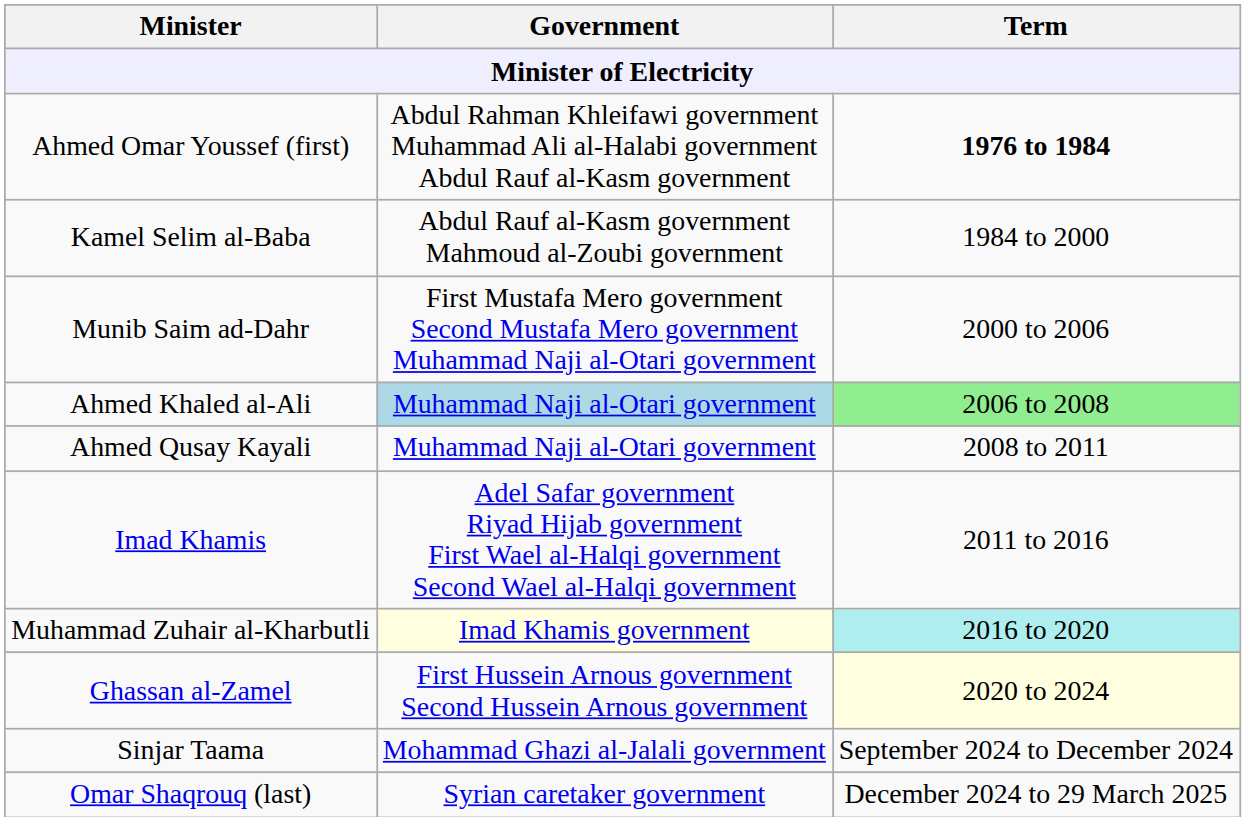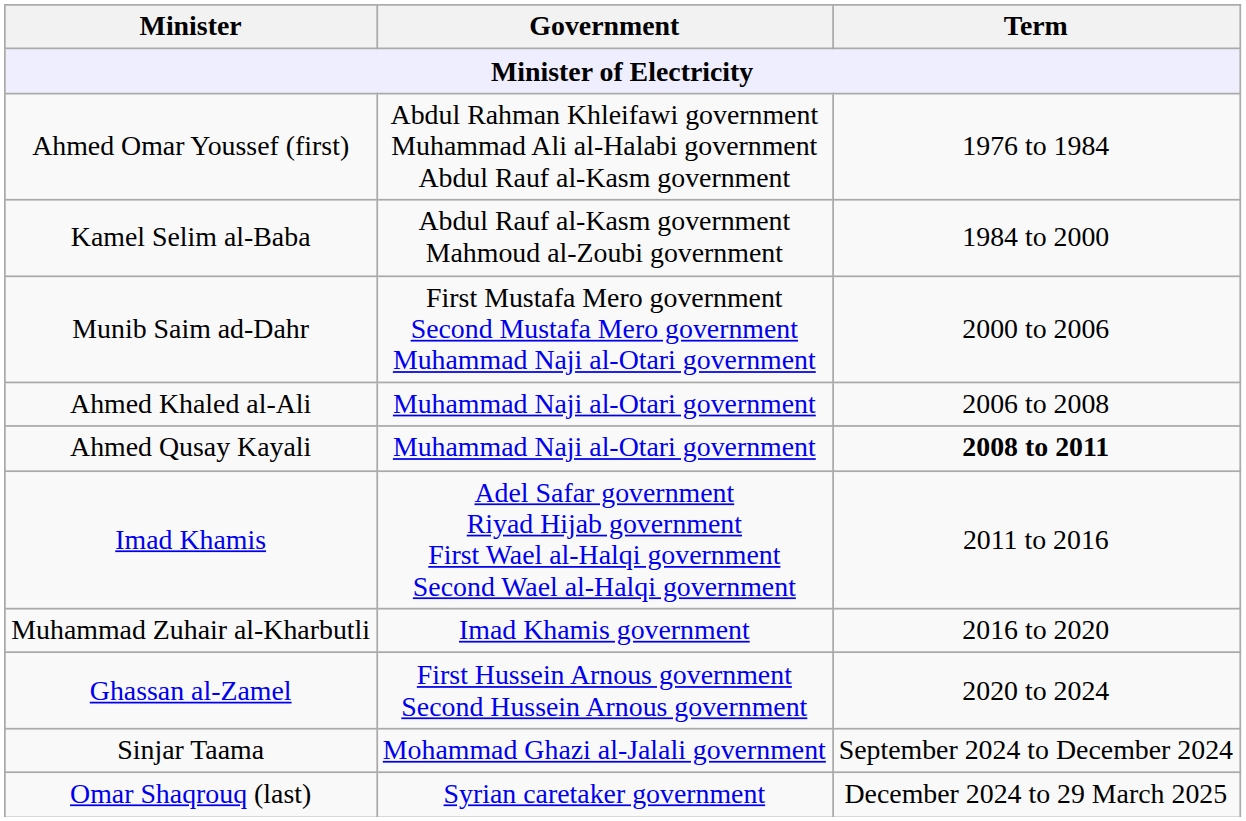Ahmed Omar Youssef (first) | Term: bold -> normal
Ahmed Khaled al-Ali | Government: lightblue background -> no background
Ahmed Khaled al-Ali | Term: lightgreen background -> no background
Ahmed Qusay Kayali | Term: normal -> bold
Muhammad Zuhair al-Kharbutli | Government: lightyellow background -> no background
Muhammad Zuhair al-Kharbutli | Term: paleturquoise background -> no background
Ghassan al-Zamel | Term: lightyellow background -> no background
